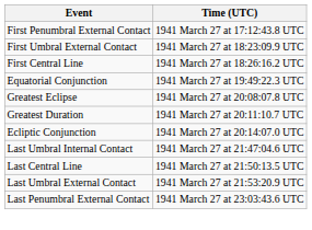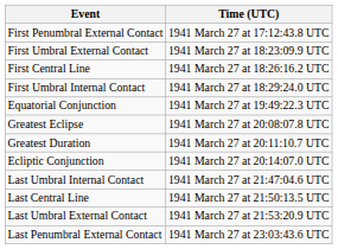+ row: First Umbral Internal Contact | 1941 March 27 at 18:29:24.0 UTC
